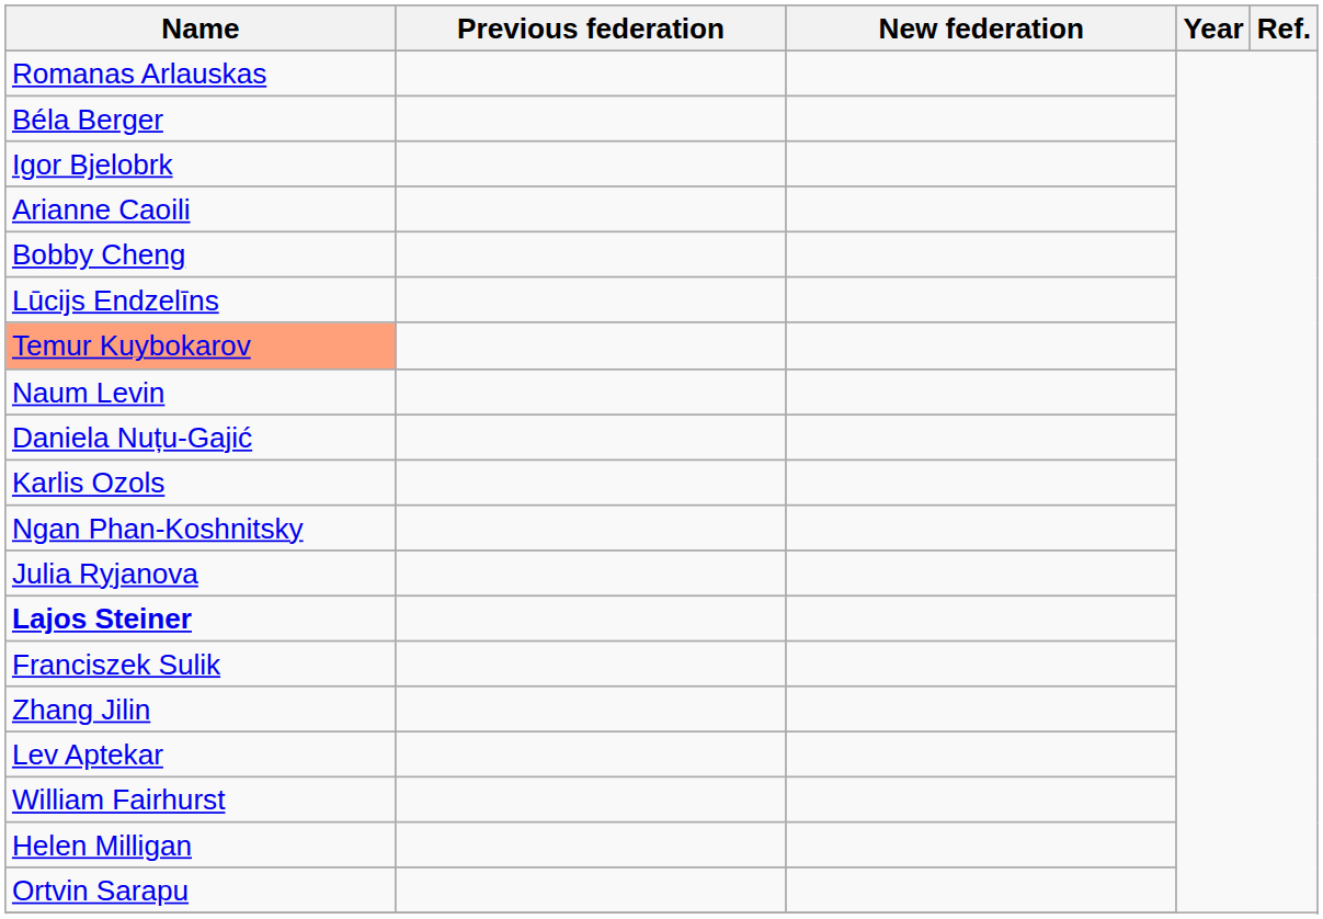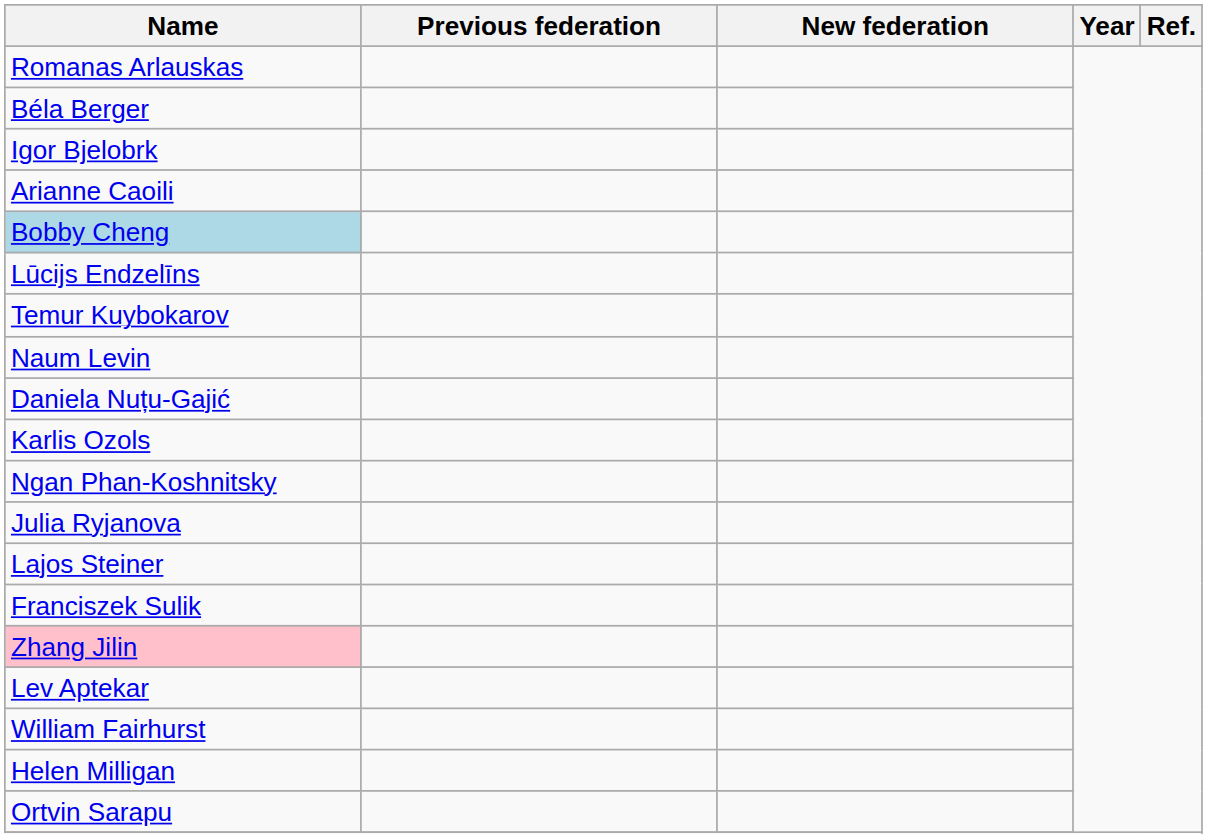Bobby Cheng | Name: no background -> lightblue background
Temur Kuybokarov | Name: lightsalmon background -> no background
Lajos Steiner | Name: bold -> normal
Zhang Jilin | Name: no background -> pink background
